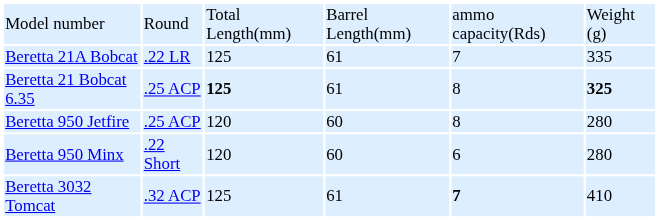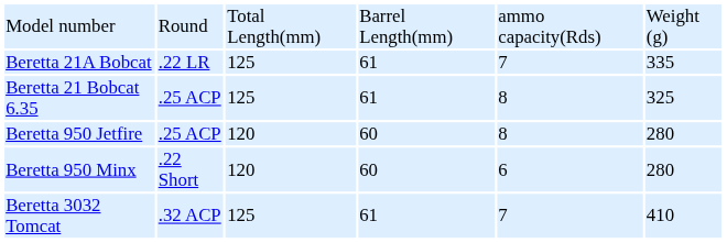Beretta 21 Bobcat 6.35 | column 3: bold -> normal
Beretta 21 Bobcat 6.35 | column 6: bold -> normal
Beretta 3032 Tomcat | column 5: bold -> normal
